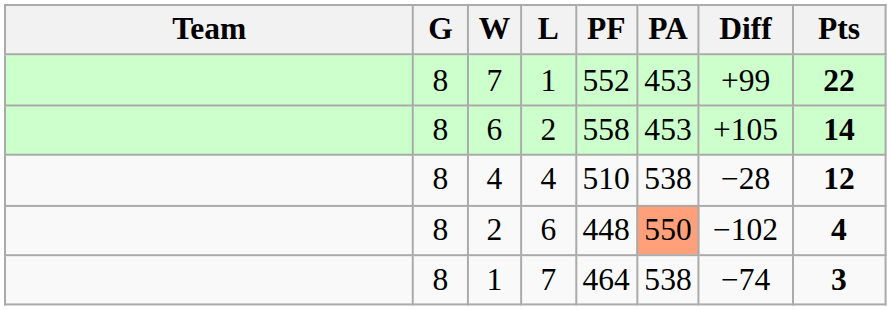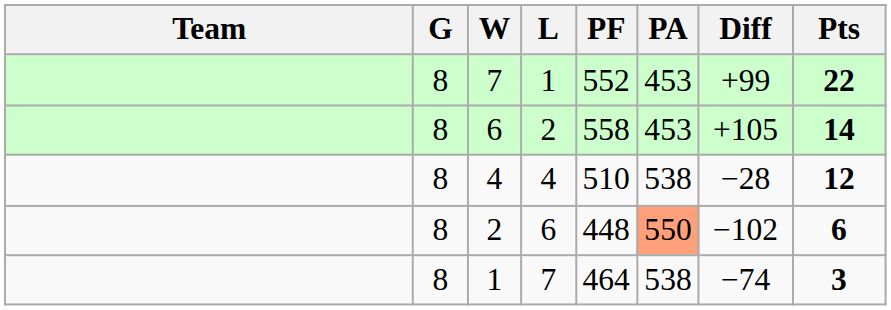row 5 | Pts: 4 -> 6
